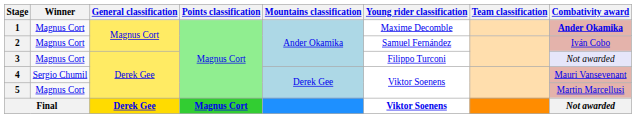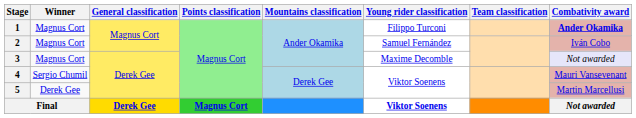1 | Young rider classification: Maxime Decomble -> Filippo Turconi
3 | Young rider classification: Filippo Turconi -> Maxime Decomble
5 | Winner: Magnus Cort -> Derek Gee
